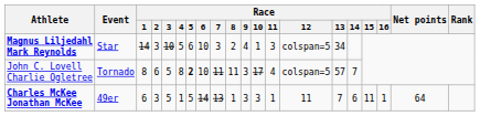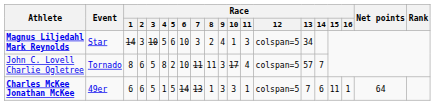John C. Lovell Charlie Ogletree | Race / 5: bold -> normal
Charles McKee Jonathan McKee | Race / 2: 3 -> 6
Charles McKee Jonathan McKee | Race / 12: 11 -> colspan=5
